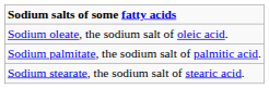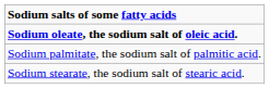row 2 | column 1: normal -> bold
